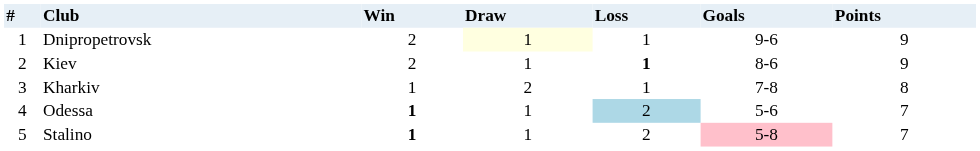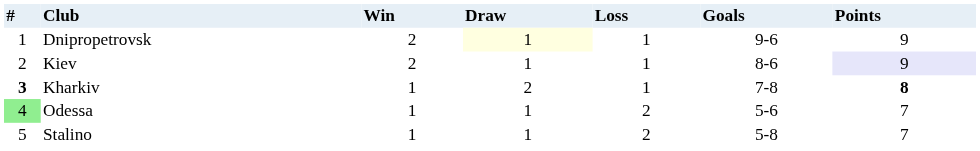Kiev | column 5: bold -> normal
Kiev | column 7: no background -> lavender background
Kharkiv | column 1: normal -> bold
Kharkiv | column 7: normal -> bold
Odessa | column 1: no background -> lightgreen background
Odessa | column 3: bold -> normal
Odessa | column 5: lightblue background -> no background
Stalino | column 3: bold -> normal
Stalino | column 6: pink background -> no background
